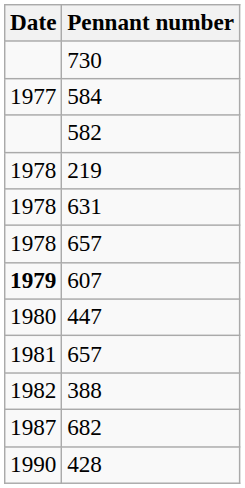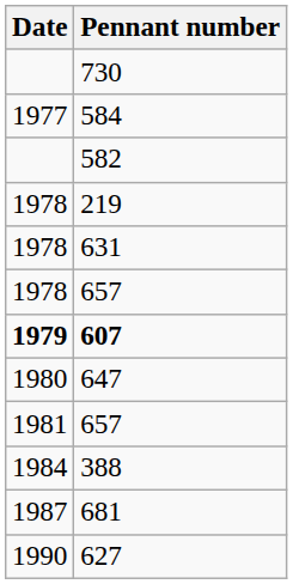row 8 | Pennant number: normal -> bold
row 9 | Pennant number: 447 -> 647
row 11 | Date: 1982 -> 1984
row 12 | Pennant number: 682 -> 681
row 13 | Pennant number: 428 -> 627
